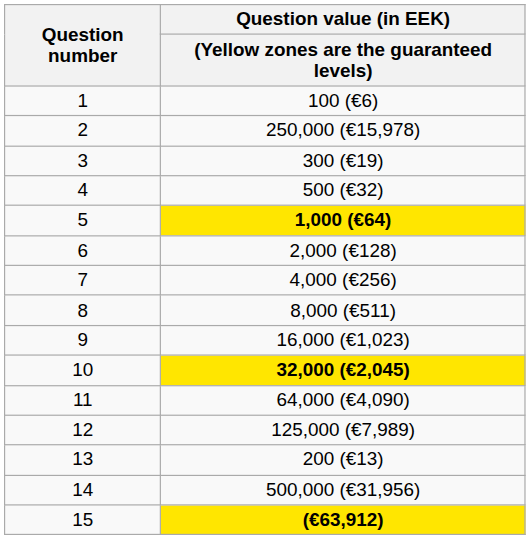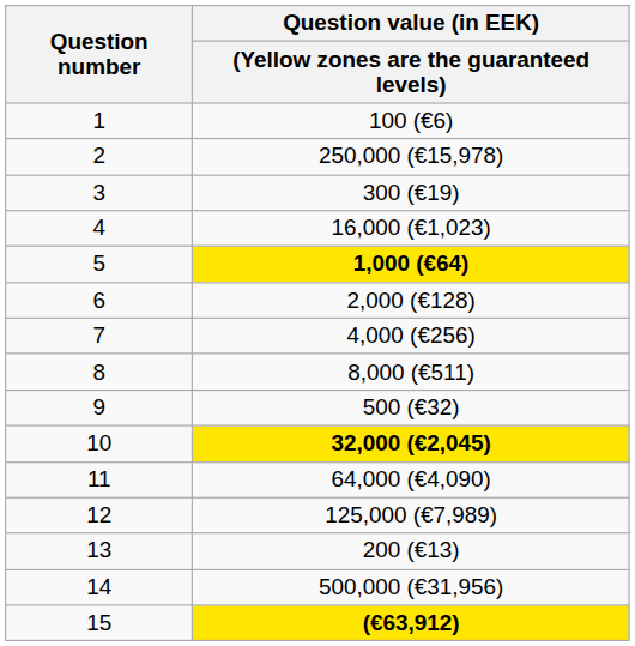4 | column 2: 500 (€32) -> 16,000 (€1,023)
9 | column 2: 16,000 (€1,023) -> 500 (€32)
